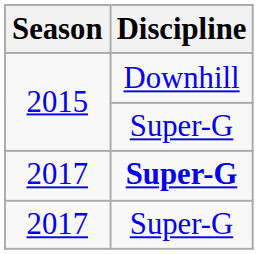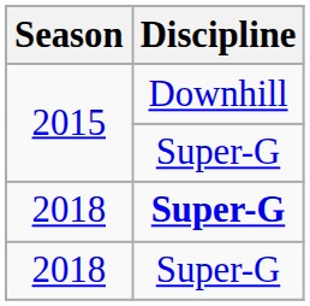row 4 | Season: 2017 -> 2018
row 5 | Season: 2017 -> 2018
